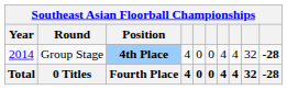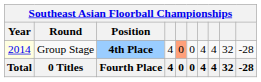Group Stage | Year: no background -> lightyellow background
Group Stage | column 5: no background -> lightsalmon background
Group Stage | column 10: bold -> normal
